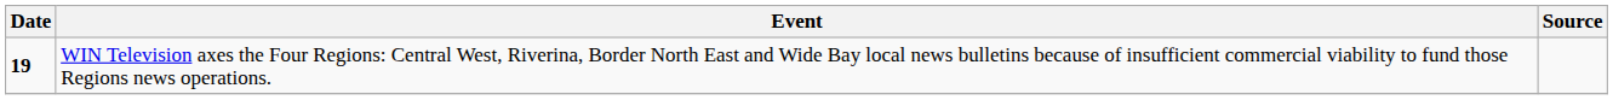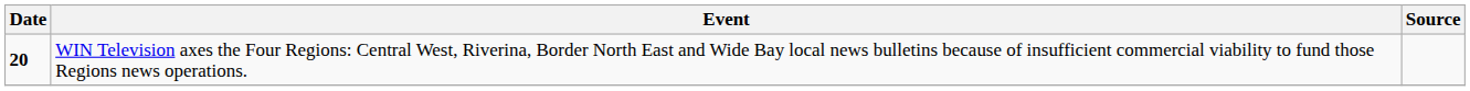row 2 | Date: 19 -> 20
